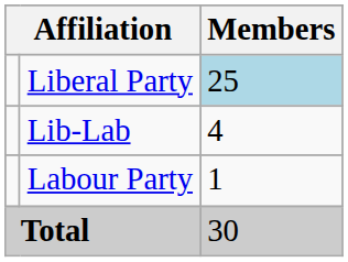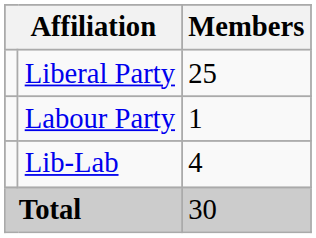Liberal Party | Members: lightblue background -> no background
rows swapped: Lib-Lab <-> Labour Party
